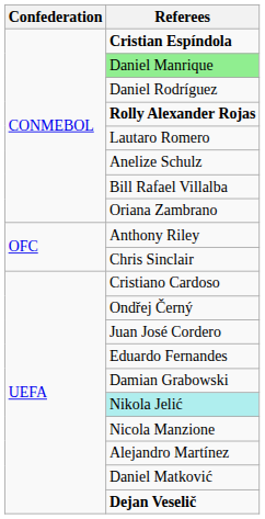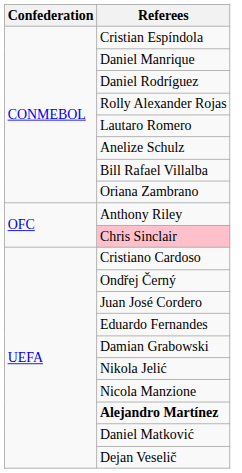Cristian Espíndola | Referees: bold -> normal
Daniel Manrique | Referees: lightgreen background -> no background
Rolly Alexander Rojas | Referees: bold -> normal
Chris Sinclair | Referees: no background -> pink background
Nikola Jelić | Referees: paleturquoise background -> no background
Alejandro Martínez | Referees: normal -> bold
Dejan Veselič | Referees: bold -> normal
